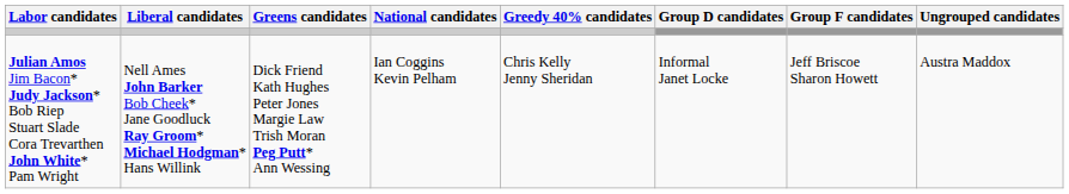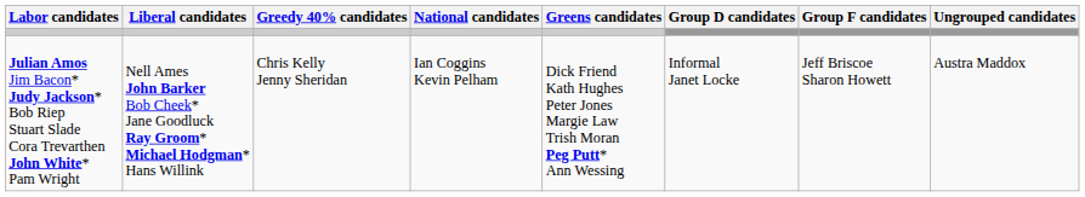columns swapped: Greens candidates <-> Greedy 40% candidates
